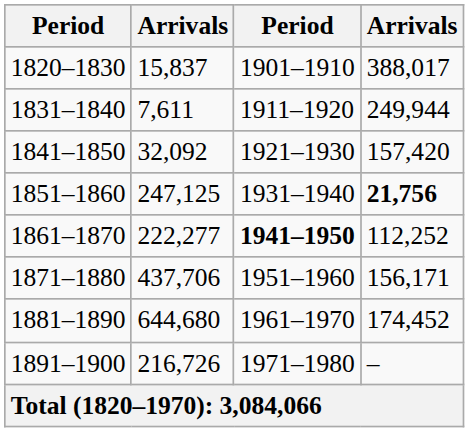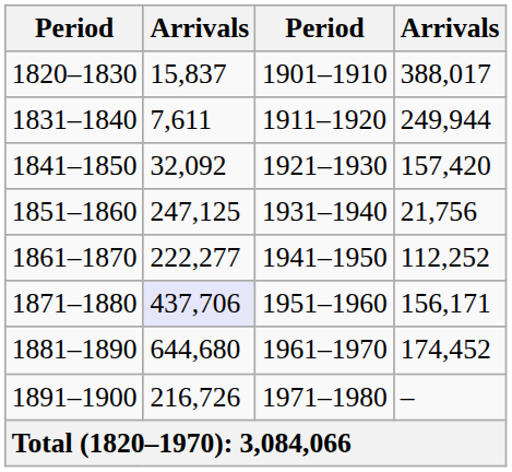1851–1860 | column 4: bold -> normal
1861–1870 | column 3: bold -> normal
1871–1880 | column 2: no background -> lavender background
